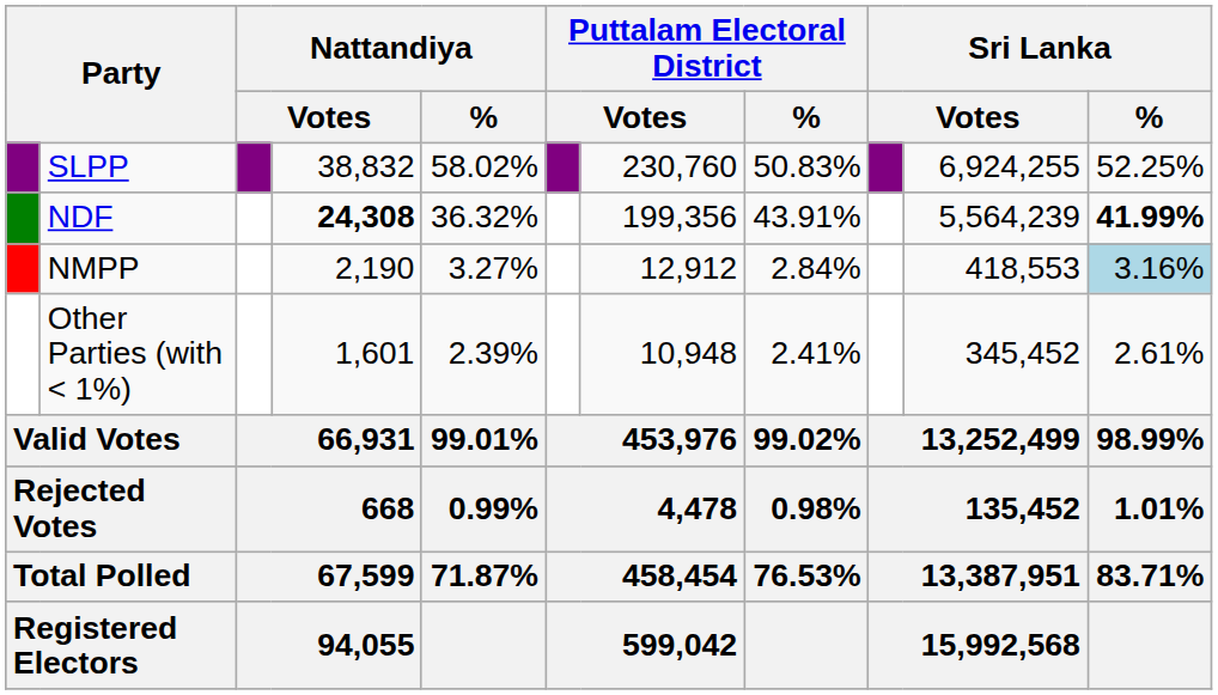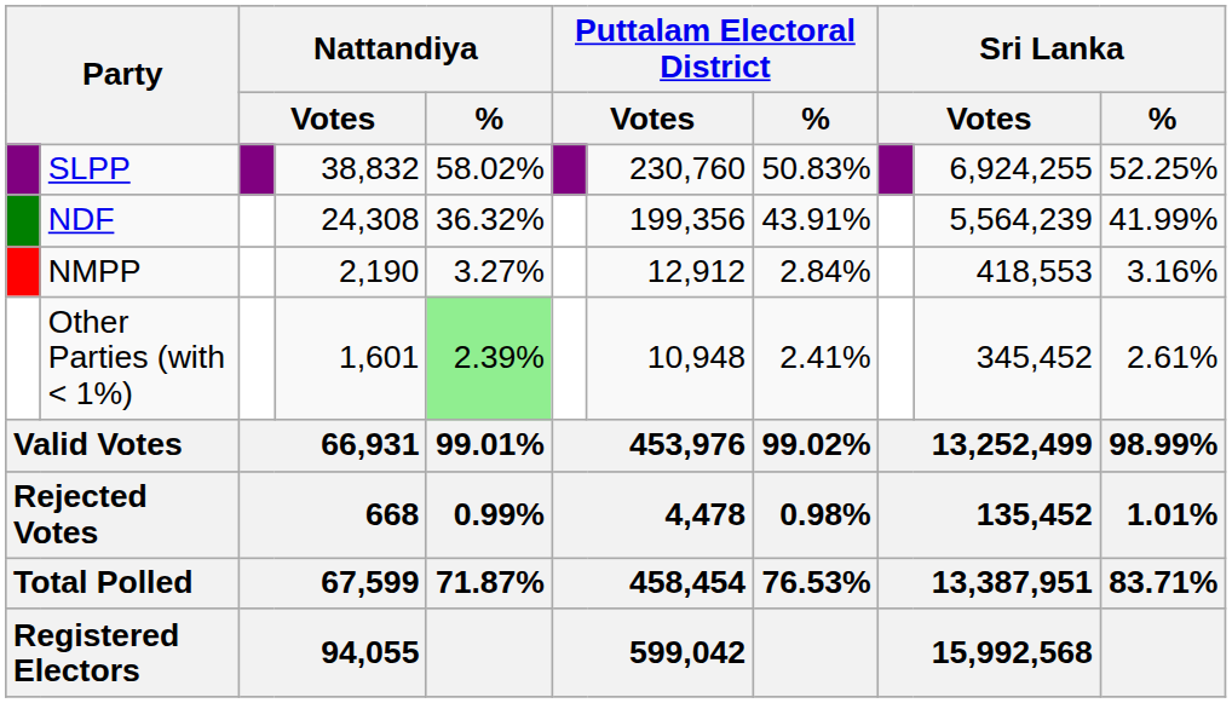NDF | column 4: bold -> normal
NDF | Sri Lanka / %: bold -> normal
NMPP | Sri Lanka / %: lightblue background -> no background
Other Parties (with < 1%) | Nattandiya / %: no background -> lightgreen background
